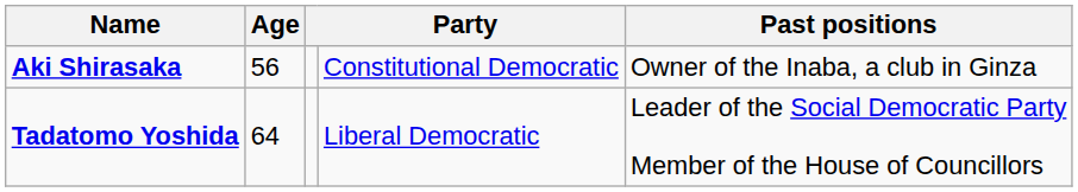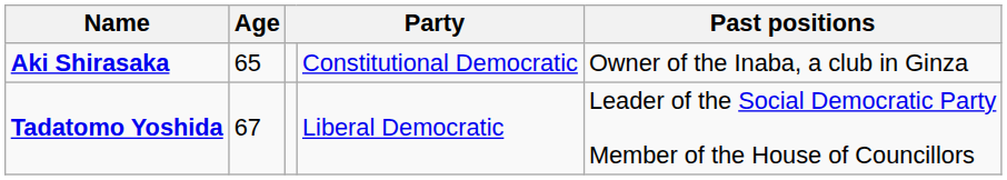Aki Shirasaka | Age: 56 -> 65
Tadatomo Yoshida | Age: 64 -> 67
